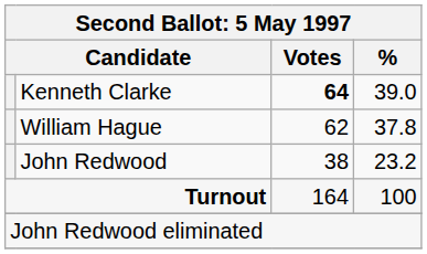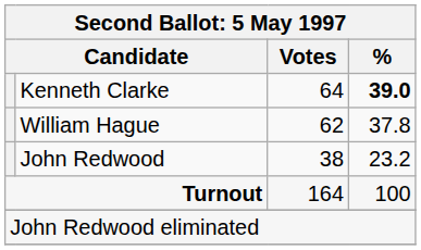Kenneth Clarke | Votes: bold -> normal
Kenneth Clarke | %: normal -> bold
